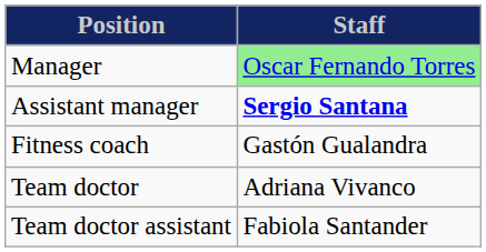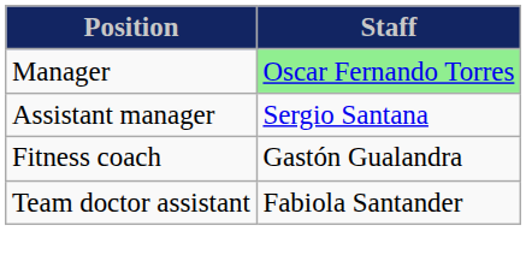Assistant manager | Staff: bold -> normal
- row: Team doctor | Adriana Vivanco
